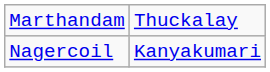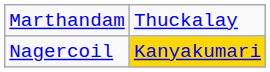Nagercoil | column 2: no background -> gold background
